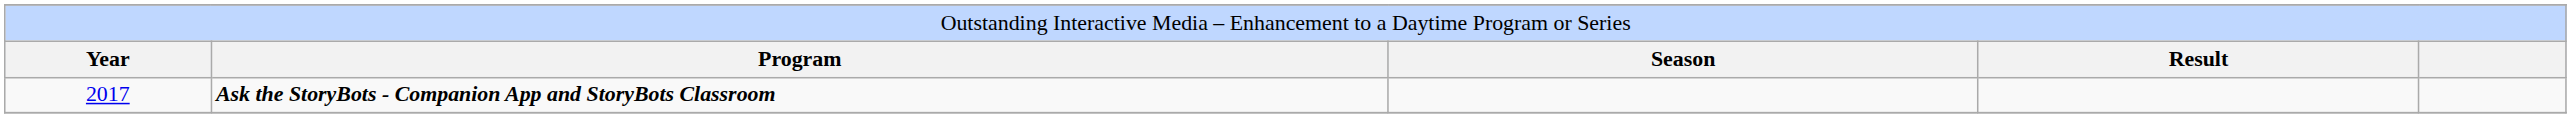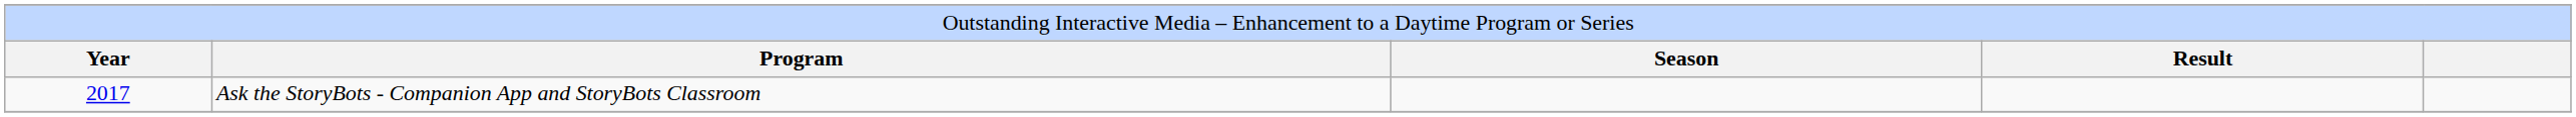2017 | column 2: bold -> normal
